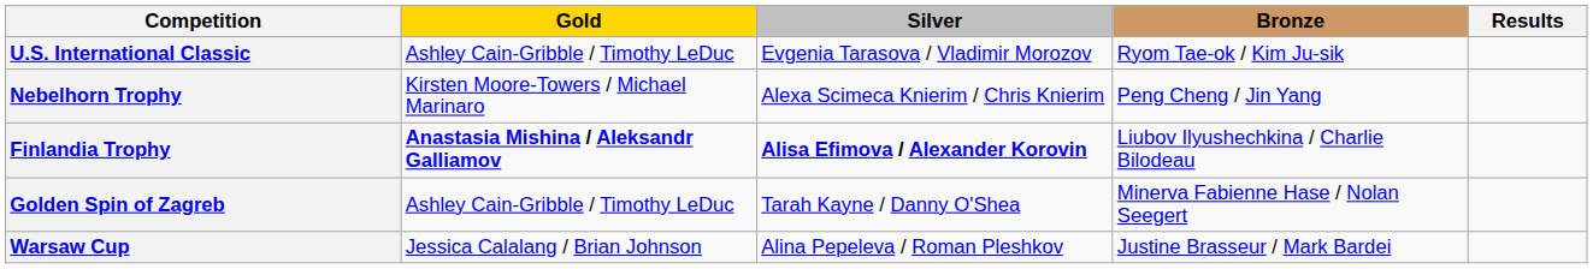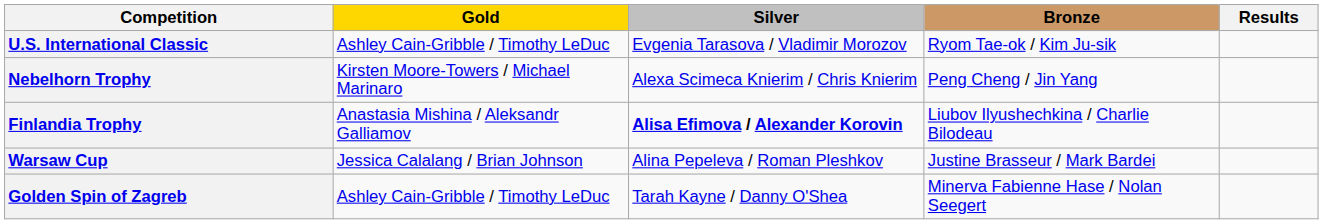Finlandia Trophy | Gold: bold -> normal
rows swapped: Warsaw Cup <-> Golden Spin of Zagreb
